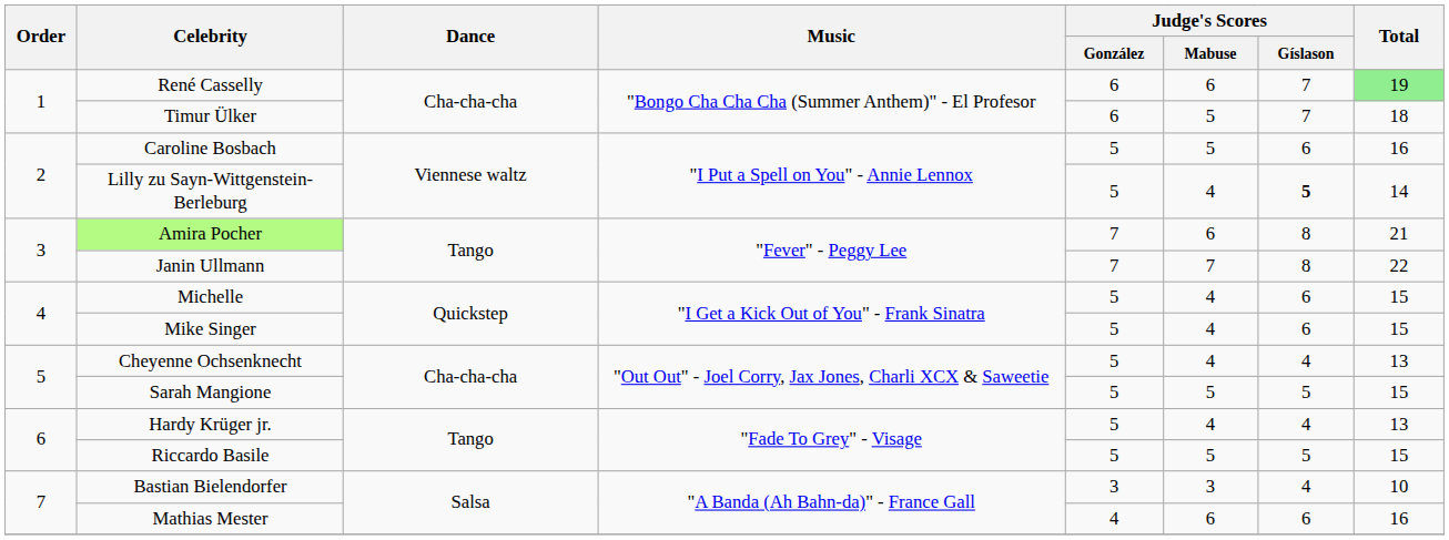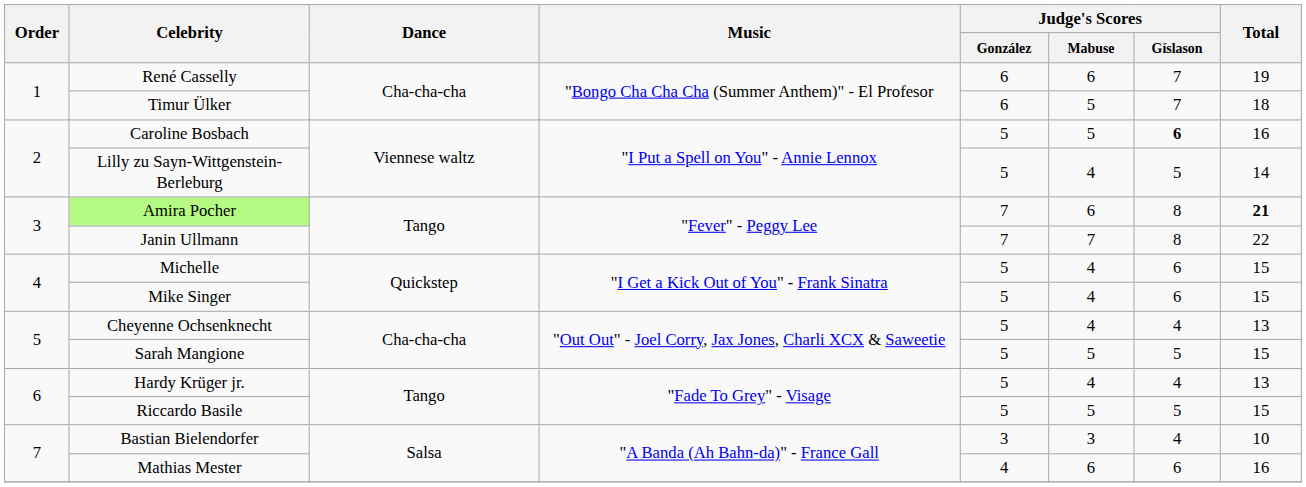René Casselly | Total: lightgreen background -> no background
Caroline Bosbach | Judge's Scores / Gíslason: normal -> bold
Lilly zu Sayn-Wittgenstein-Berleburg | Judge's Scores / Gíslason: bold -> normal
Amira Pocher | Total: normal -> bold
